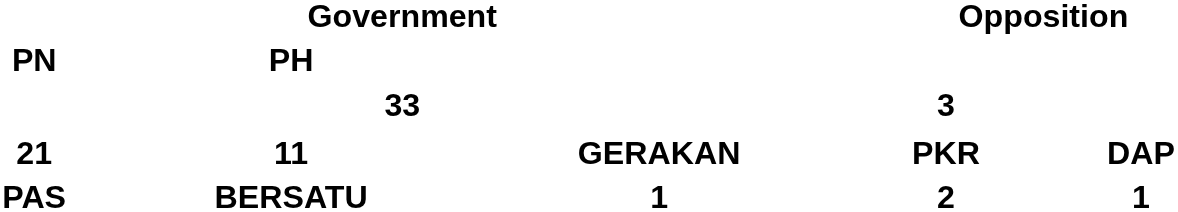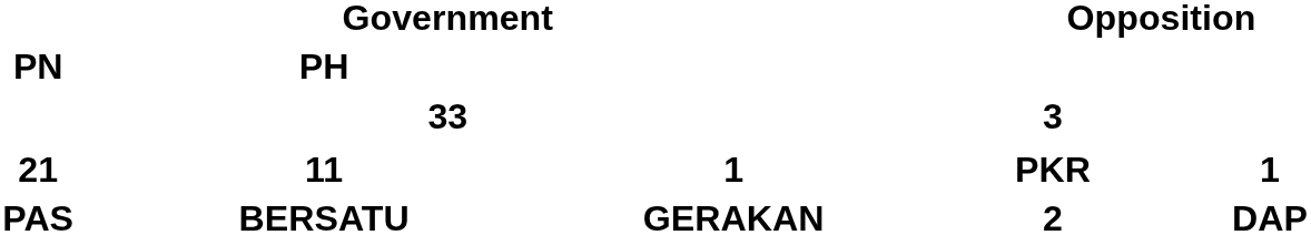21 | column 3: GERAKAN -> 1
21 | column 5: DAP -> 1
PAS | column 3: 1 -> GERAKAN
PAS | column 5: 1 -> DAP
